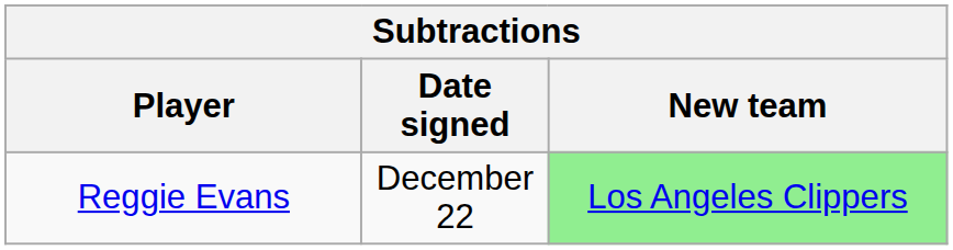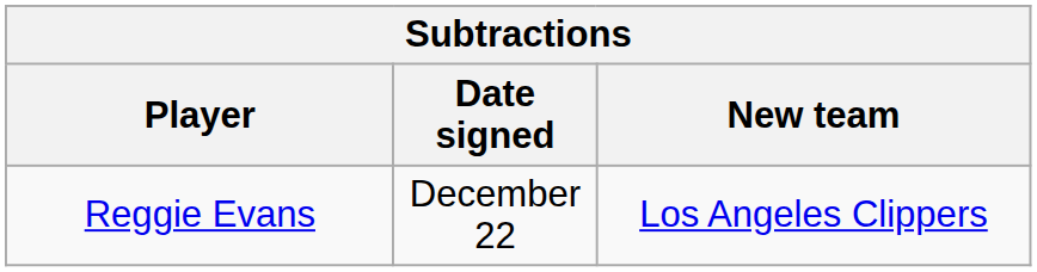Reggie Evans | New team: lightgreen background -> no background
